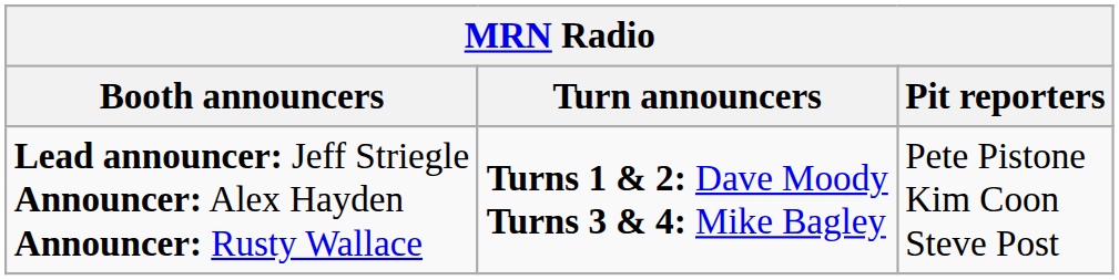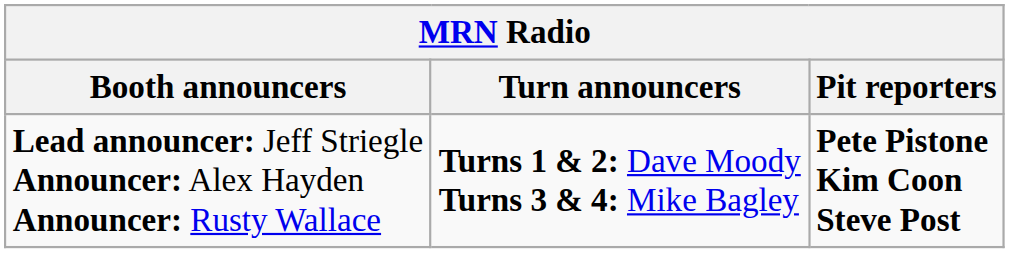row 3 | Pit reporters: normal -> bold
